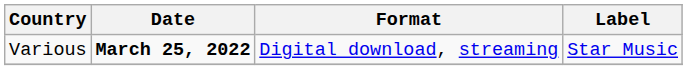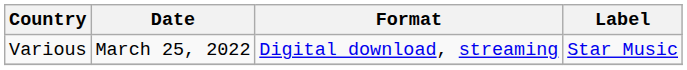Various | Date: bold -> normal
